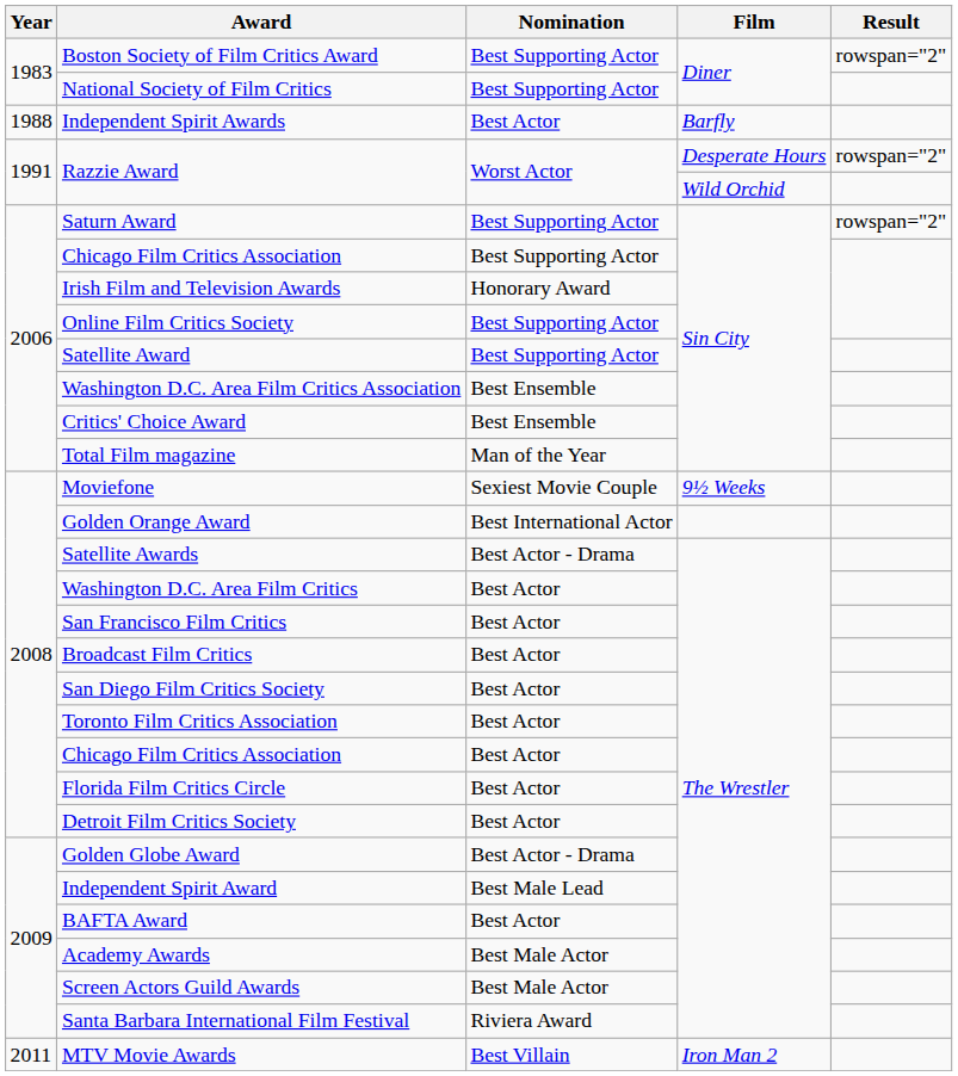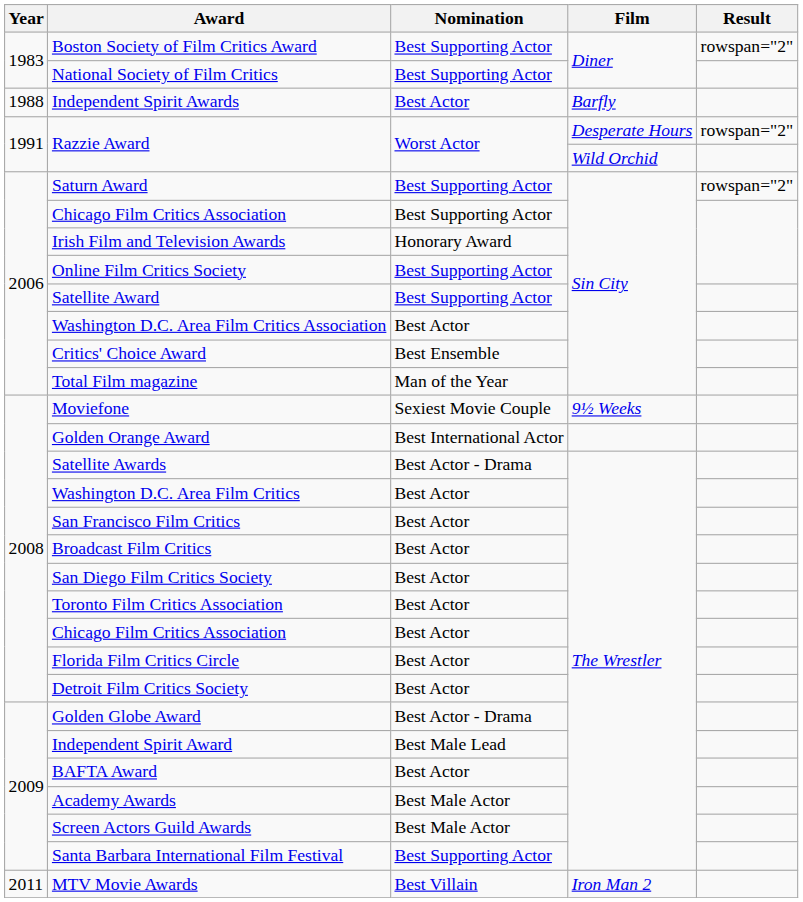Washington D.C. Area Film Critics Association | Nomination: Best Ensemble -> Best Actor
Santa Barbara International Film Festival | Nomination: Riviera Award -> Best Supporting Actor
